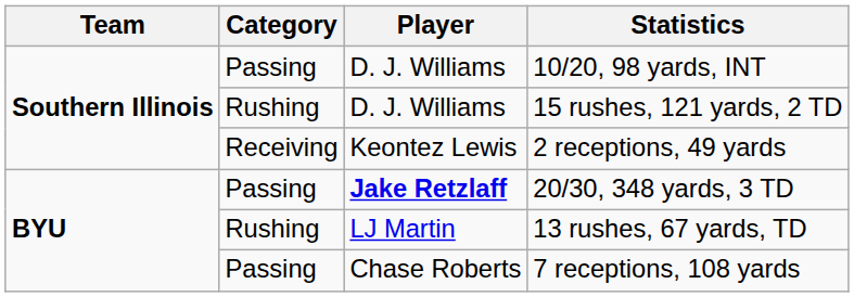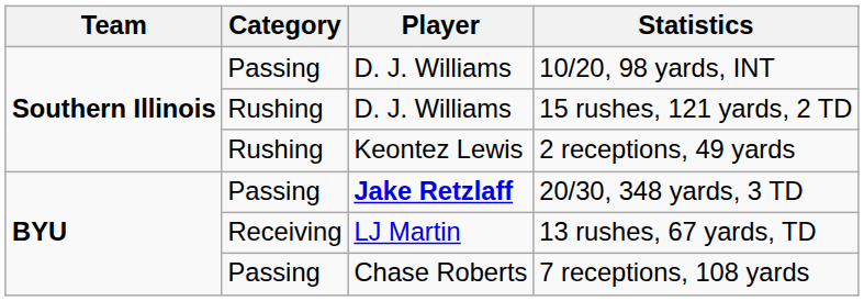2 receptions, 49 yards | Category: Receiving -> Rushing
13 rushes, 67 yards, TD | Category: Rushing -> Receiving
